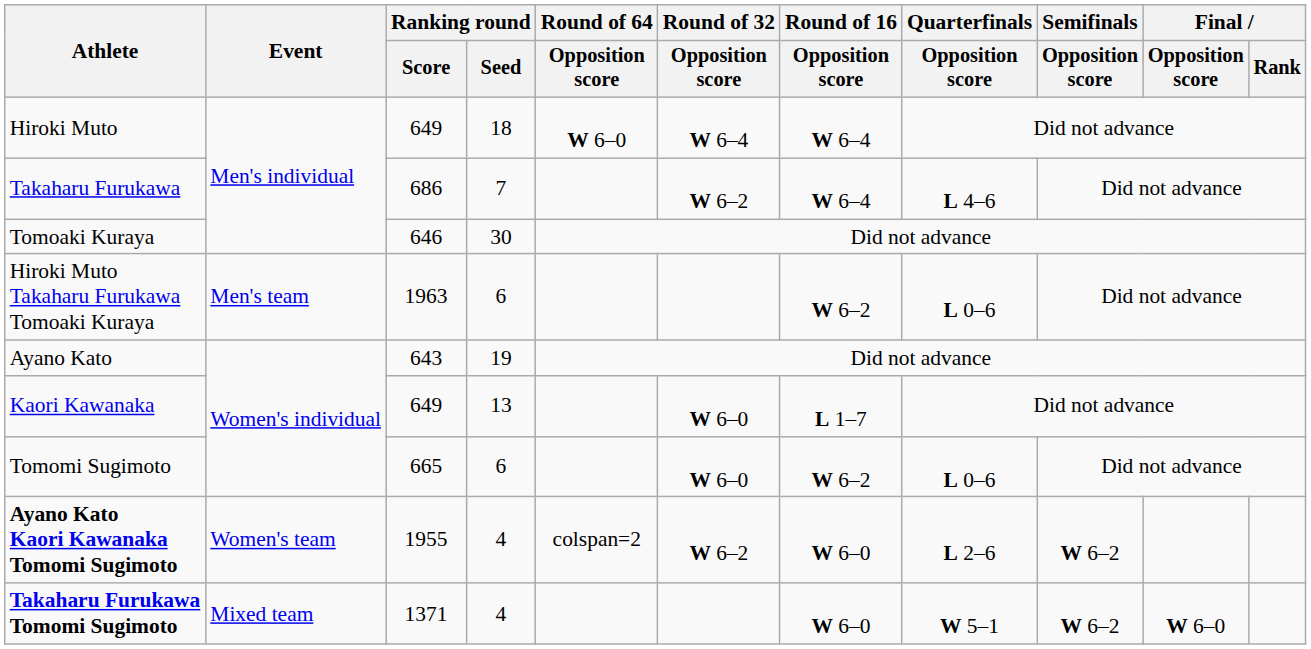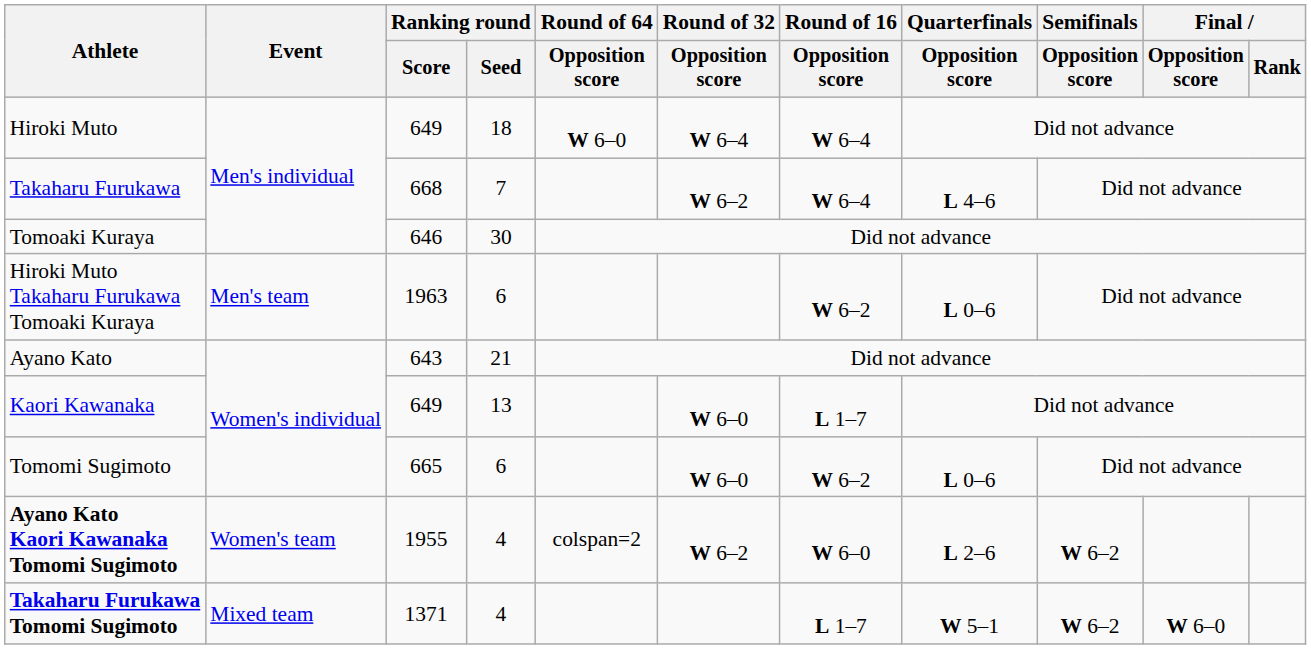Takaharu Furukawa | Ranking round / Score: 686 -> 668
Ayano Kato | Ranking round / Seed: 19 -> 21
Takaharu Furukawa Tomomi Sugimoto | Round of 16 / Opposition score: W 6–0 -> L 1–7
